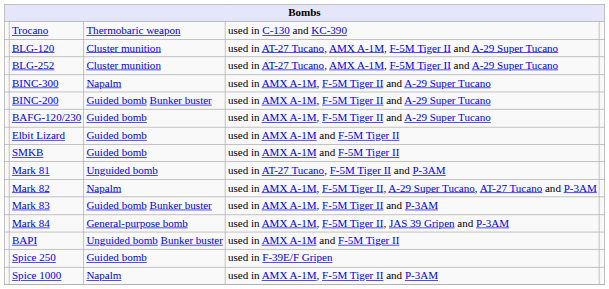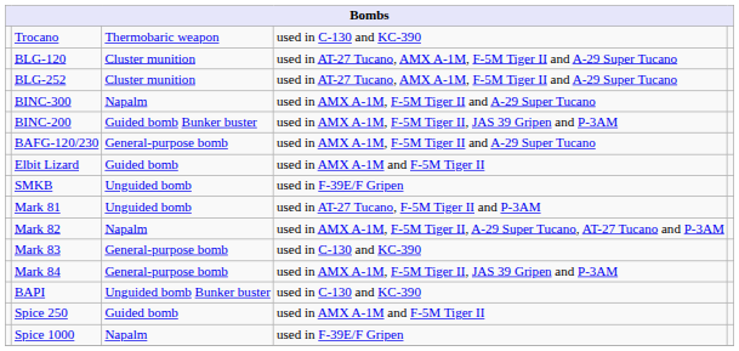BINC-200 | column 4: used in AMX A-1M, F-5M Tiger II and A-29 Super Tucano -> used in AMX A-1M, F-5M Tiger II, JAS 39 Gripen and P-3AM
BAFG-120/230 | column 3: Guided bomb -> General-purpose bomb
SMKB | column 3: Guided bomb -> Unguided bomb
SMKB | column 4: used in AMX A-1M and F-5M Tiger II -> used in F-39E/F Gripen
Mark 83 | column 3: Guided bomb Bunker buster -> General-purpose bomb
Mark 83 | column 4: used in AMX A-1M, F-5M Tiger II and P-3AM -> used in C-130 and KC-390
BAPI | column 4: used in AMX A-1M and F-5M Tiger II -> used in C-130 and KC-390
Spice 250 | column 4: used in F-39E/F Gripen -> used in AMX A-1M and F-5M Tiger II
Spice 1000 | column 4: used in AMX A-1M, F-5M Tiger II and P-3AM -> used in F-39E/F Gripen
